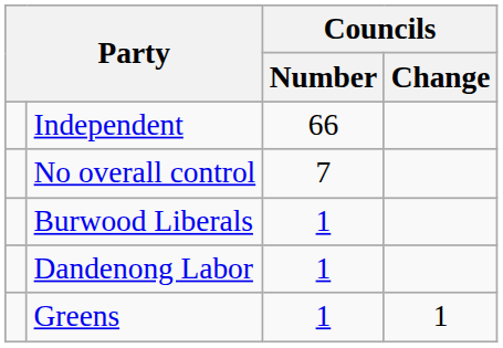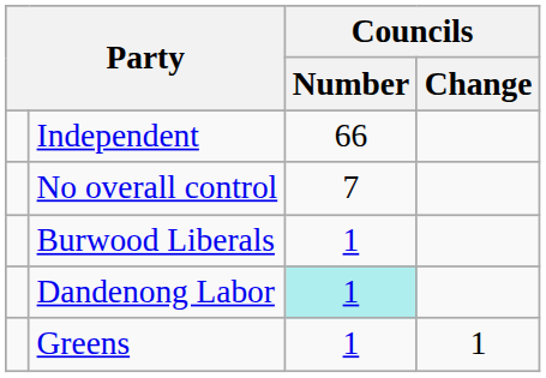Dandenong Labor | Councils / Number: no background -> paleturquoise background
